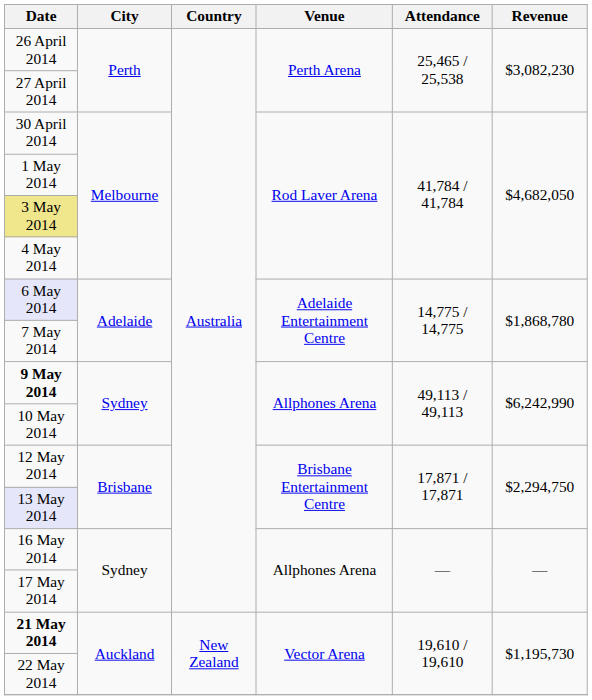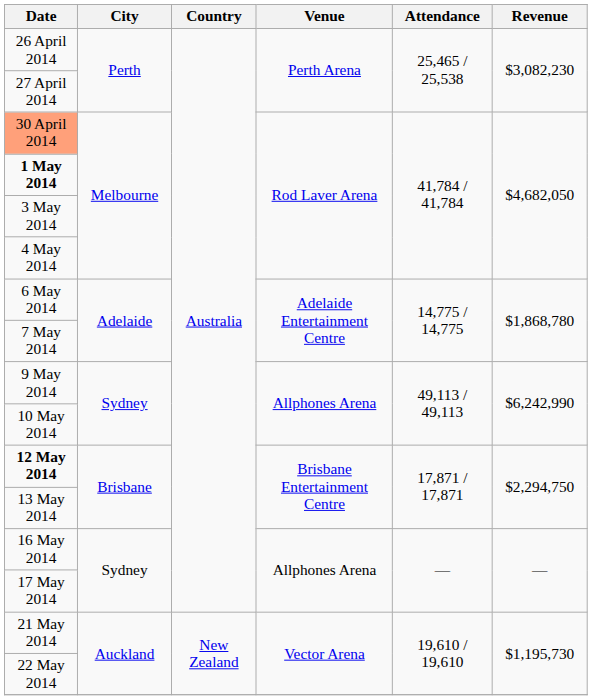30 April 2014 | Date: no background -> lightsalmon background
1 May 2014 | Date: normal -> bold
3 May 2014 | Date: khaki background -> no background
6 May 2014 | Date: lavender background -> no background
9 May 2014 | Date: bold -> normal
12 May 2014 | Date: normal -> bold
13 May 2014 | Date: lavender background -> no background
21 May 2014 | Date: bold -> normal
